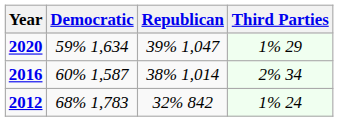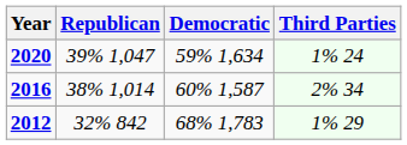columns swapped: Republican <-> Democratic
2020 | Third Parties: 1% 29 -> 1% 24
2012 | Third Parties: 1% 24 -> 1% 29
